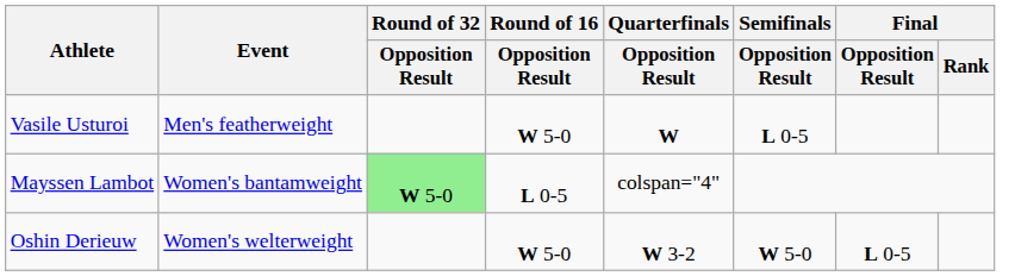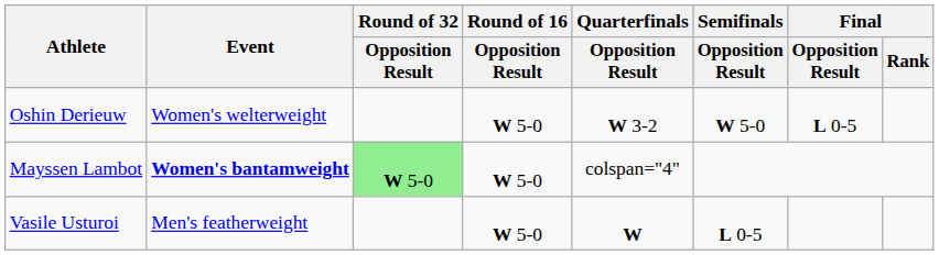rows swapped: Vasile Usturoi <-> Oshin Derieuw
Mayssen Lambot | Event: normal -> bold
Mayssen Lambot | Round of 16 / Opposition Result: L 0-5 -> W 5-0
